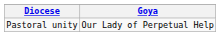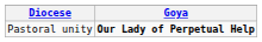Pastoral unity | Goya: normal -> bold
